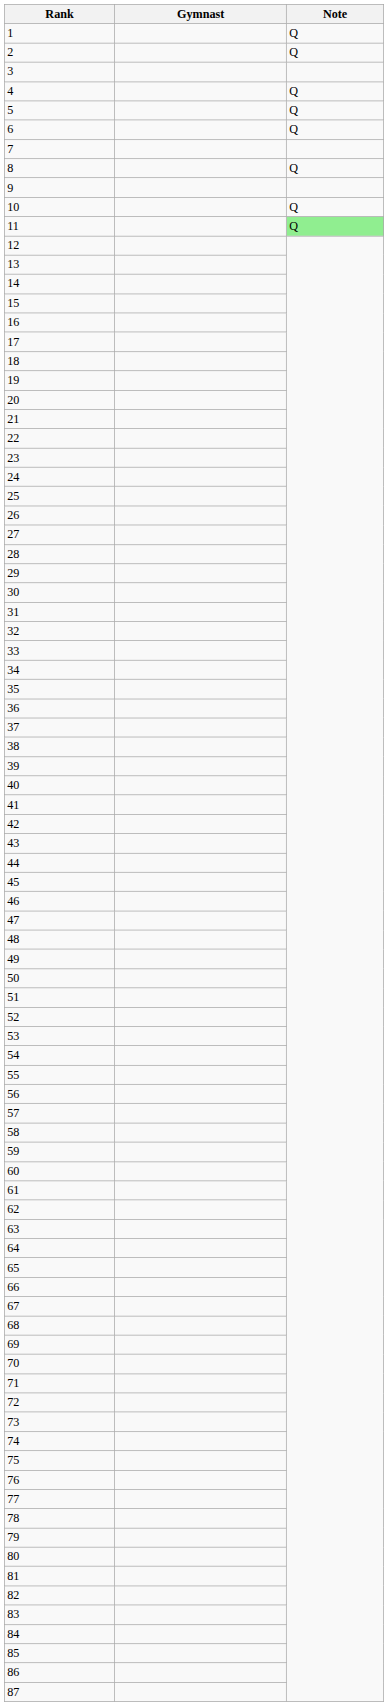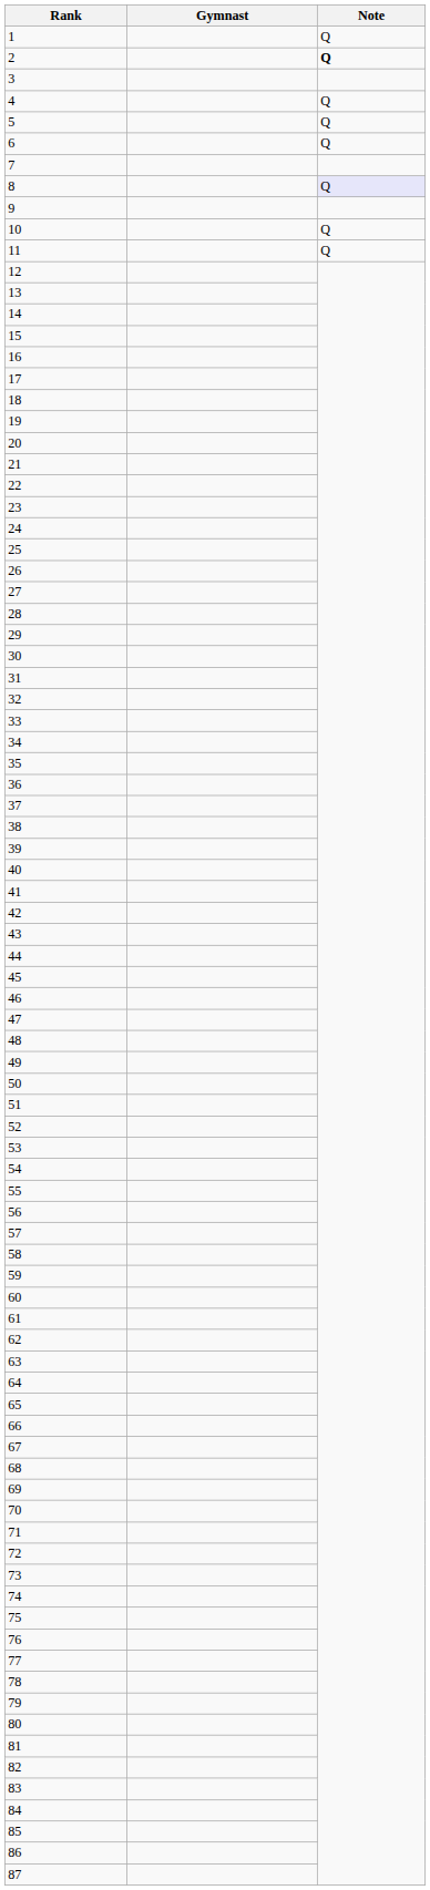2 | Note: normal -> bold
8 | Note: no background -> lavender background
11 | Note: lightgreen background -> no background
